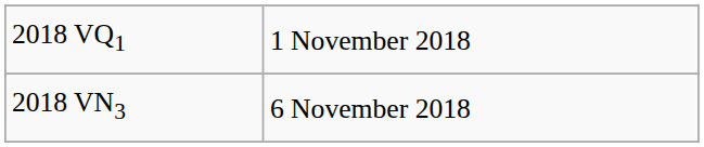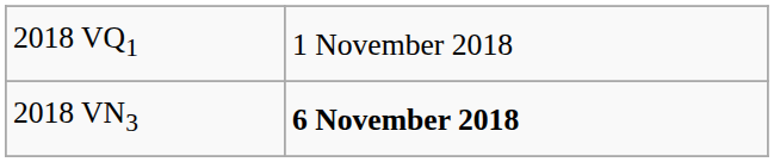2018 VN3 | column 2: normal -> bold
